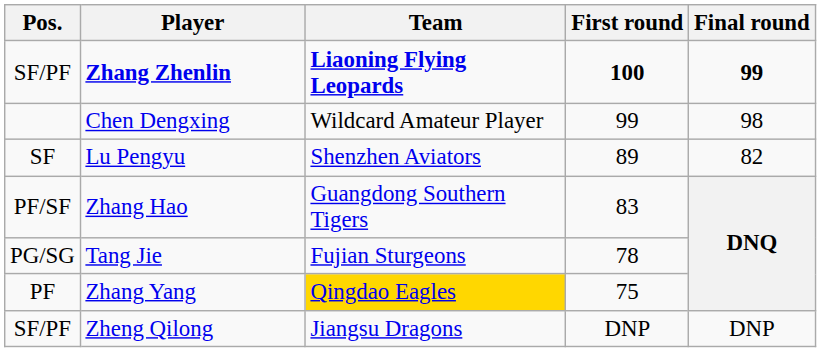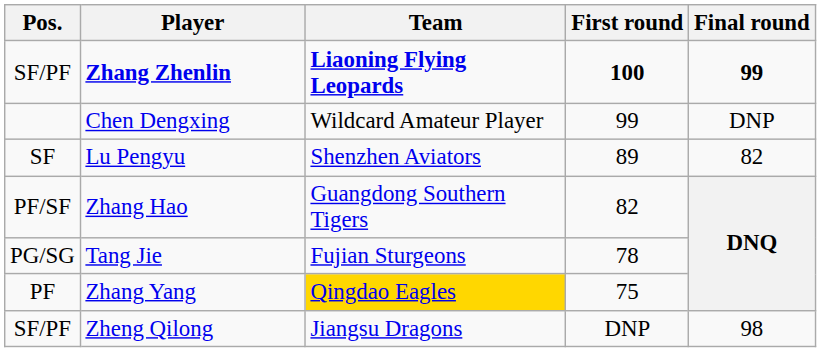Chen Dengxing | Final round: 98 -> DNP
Zhang Hao | First round: 83 -> 82
Zheng Qilong | Final round: DNP -> 98
